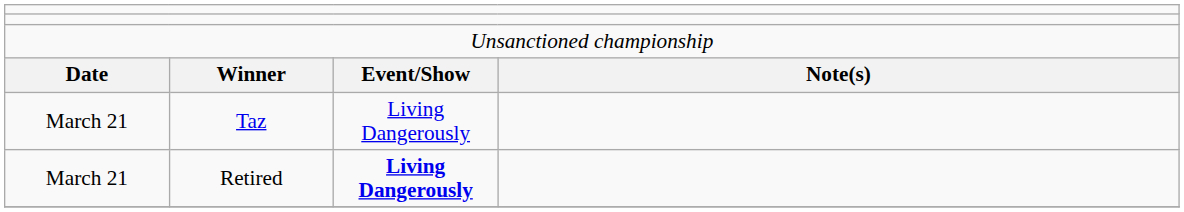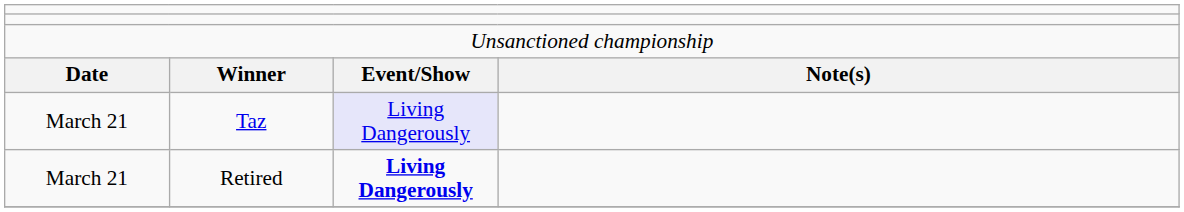Taz | column 3: no background -> lavender background
